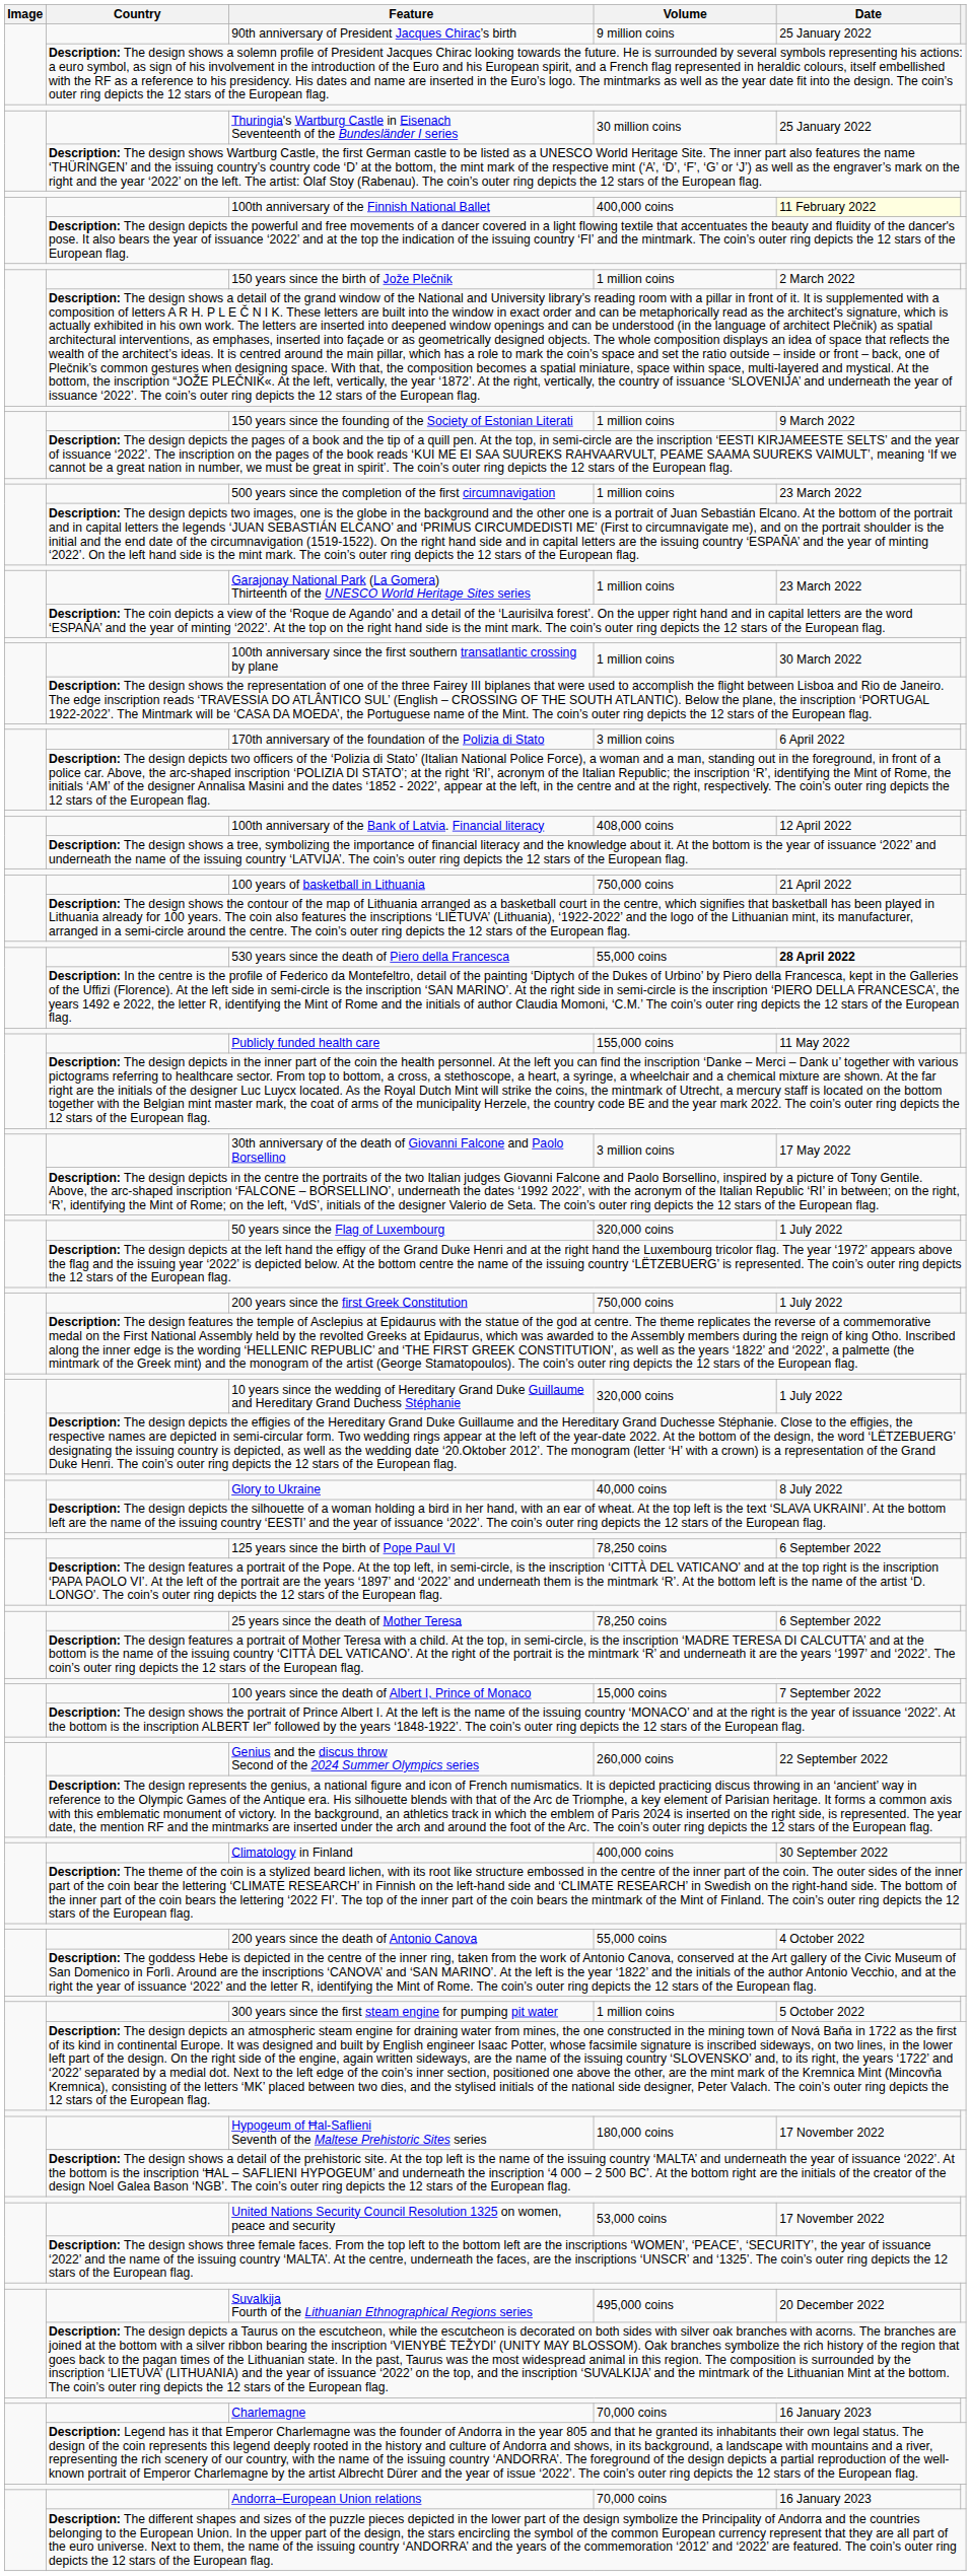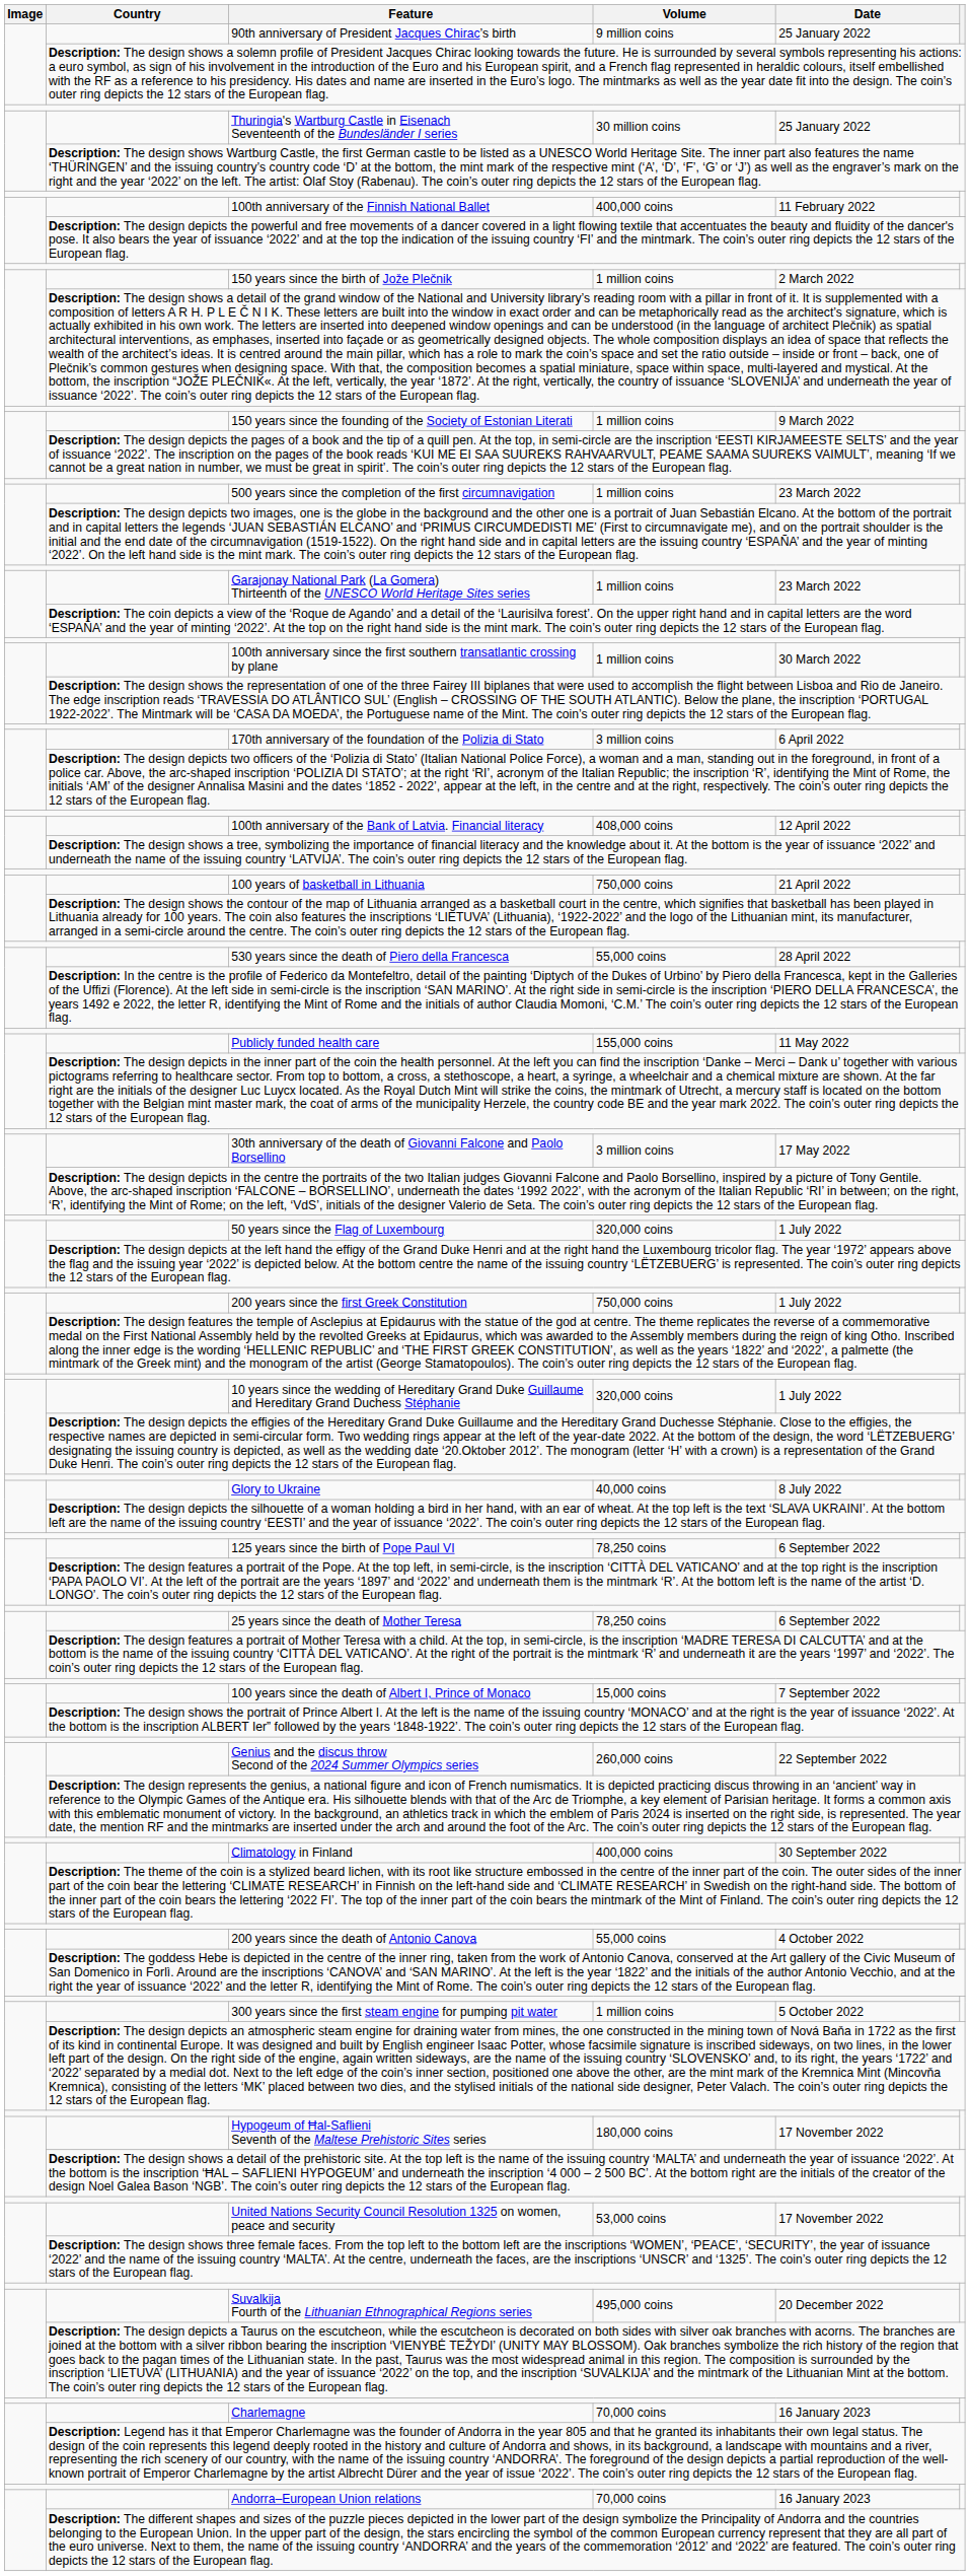100th anniversary of the Finnish National Ballet | Date: lightyellow background -> no background
530 years since the death of Piero della Francesca | Date: bold -> normal
